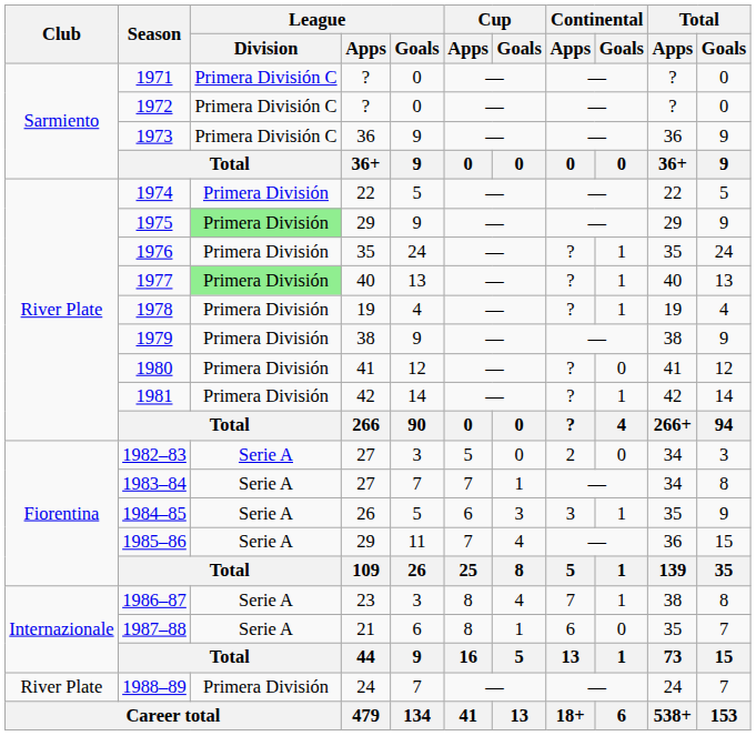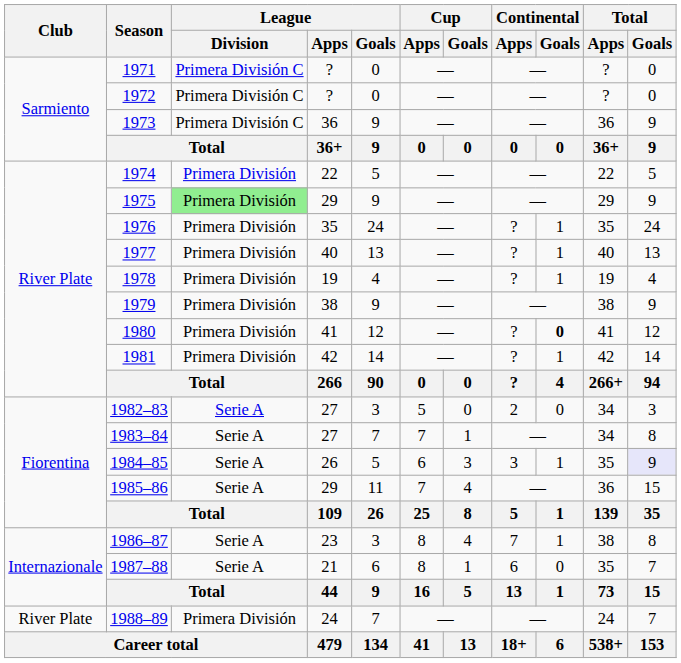1977 | League / Division: lightgreen background -> no background
1980 | Continental / Goals: normal -> bold
1984–85 | Total / Goals: no background -> lavender background
